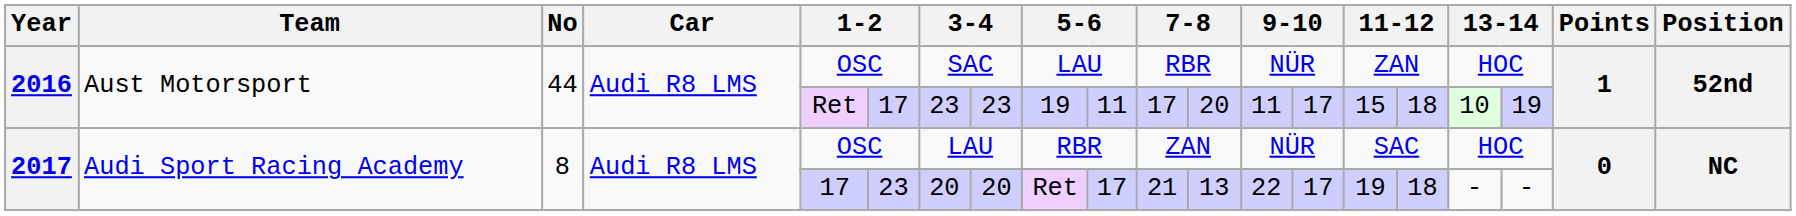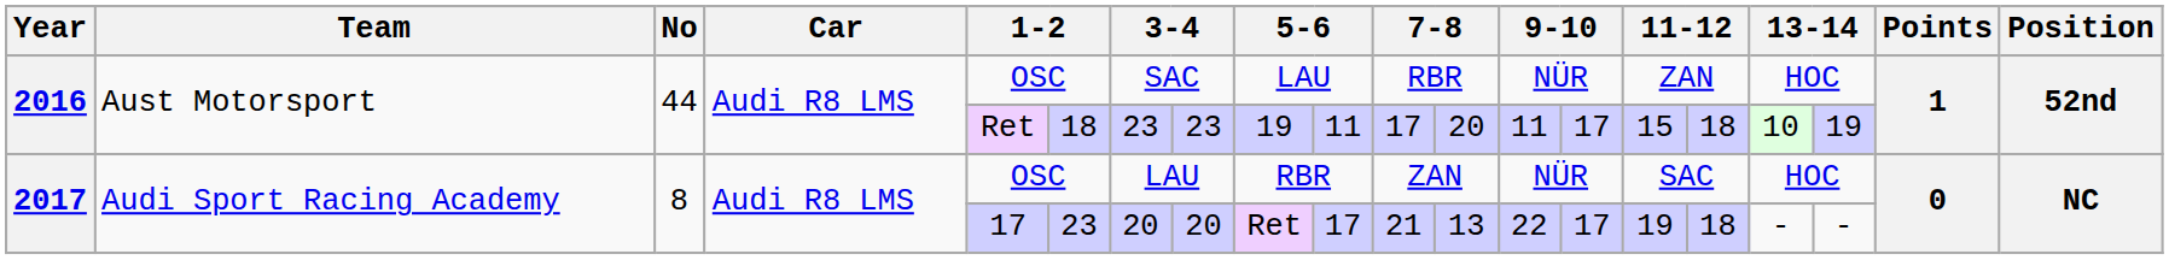row 3 | column 6: 17 -> 18
